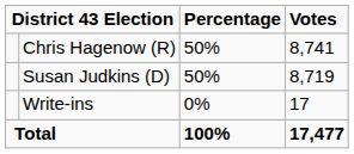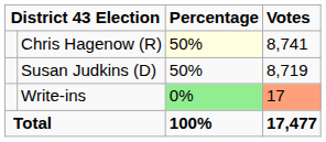Chris Hagenow (R) | Percentage: no background -> lightyellow background
Write-ins | Percentage: no background -> lightgreen background
Write-ins | Votes: no background -> lightsalmon background
